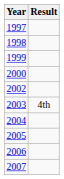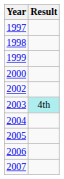2003 | Result: no background -> paleturquoise background
